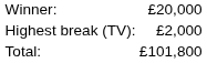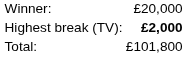Highest break (TV): | column 2: normal -> bold
